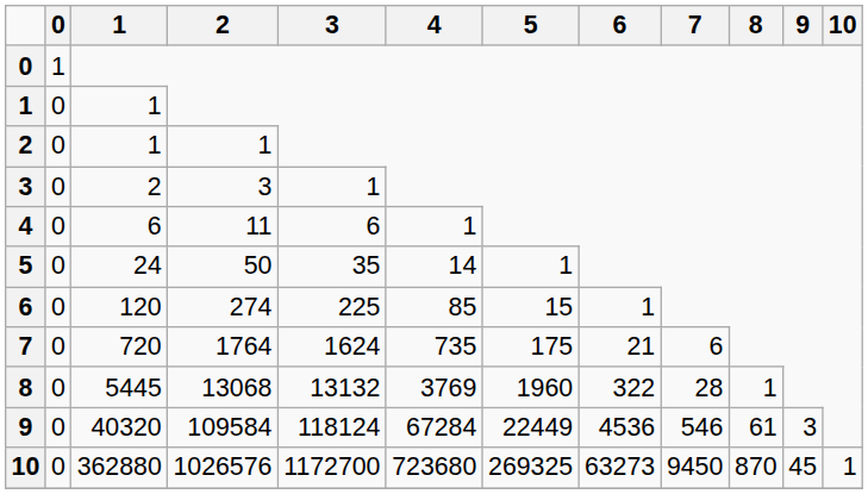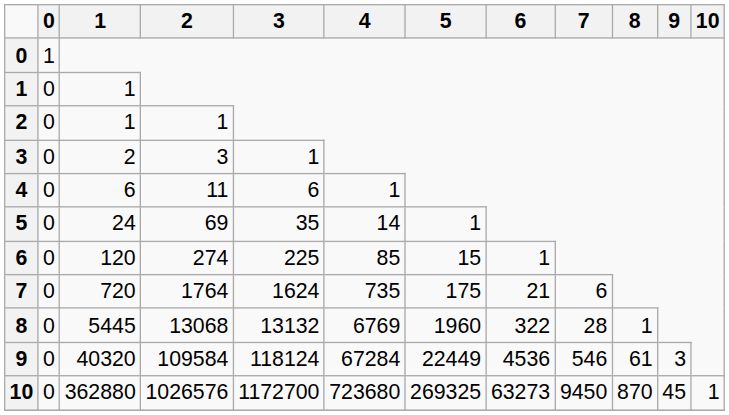row 7 | 2: 50 -> 69
row 10 | 4: 3769 -> 6769
